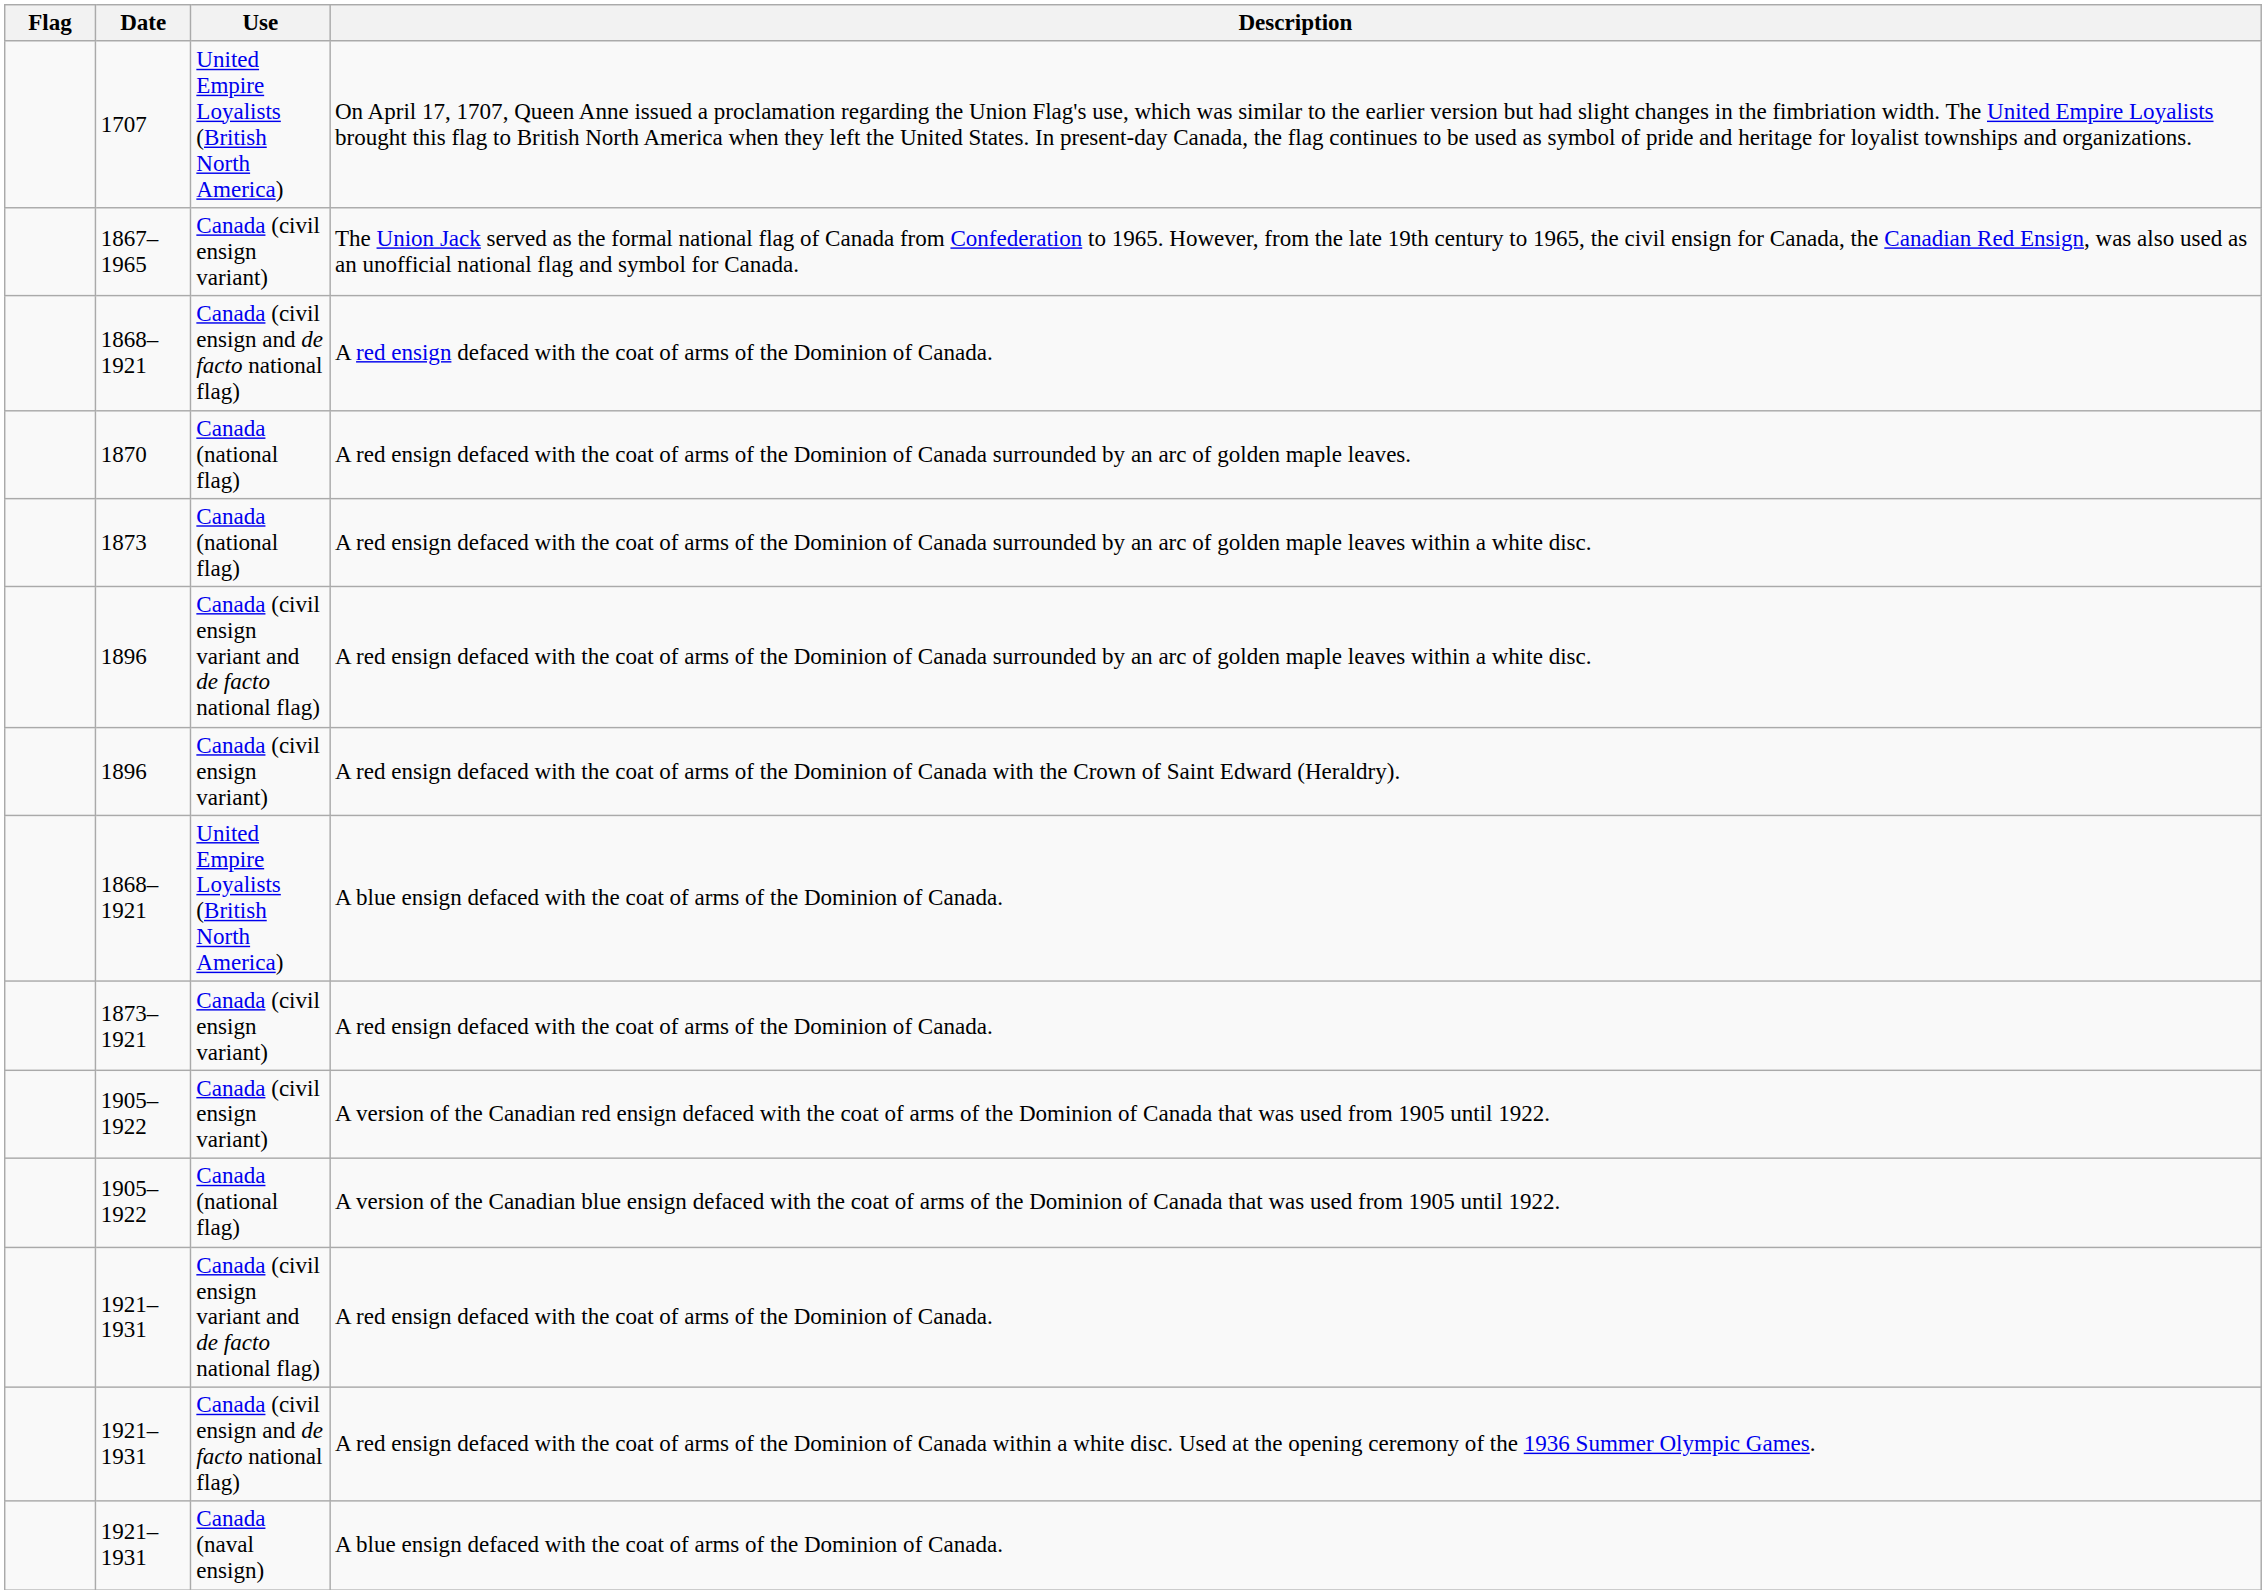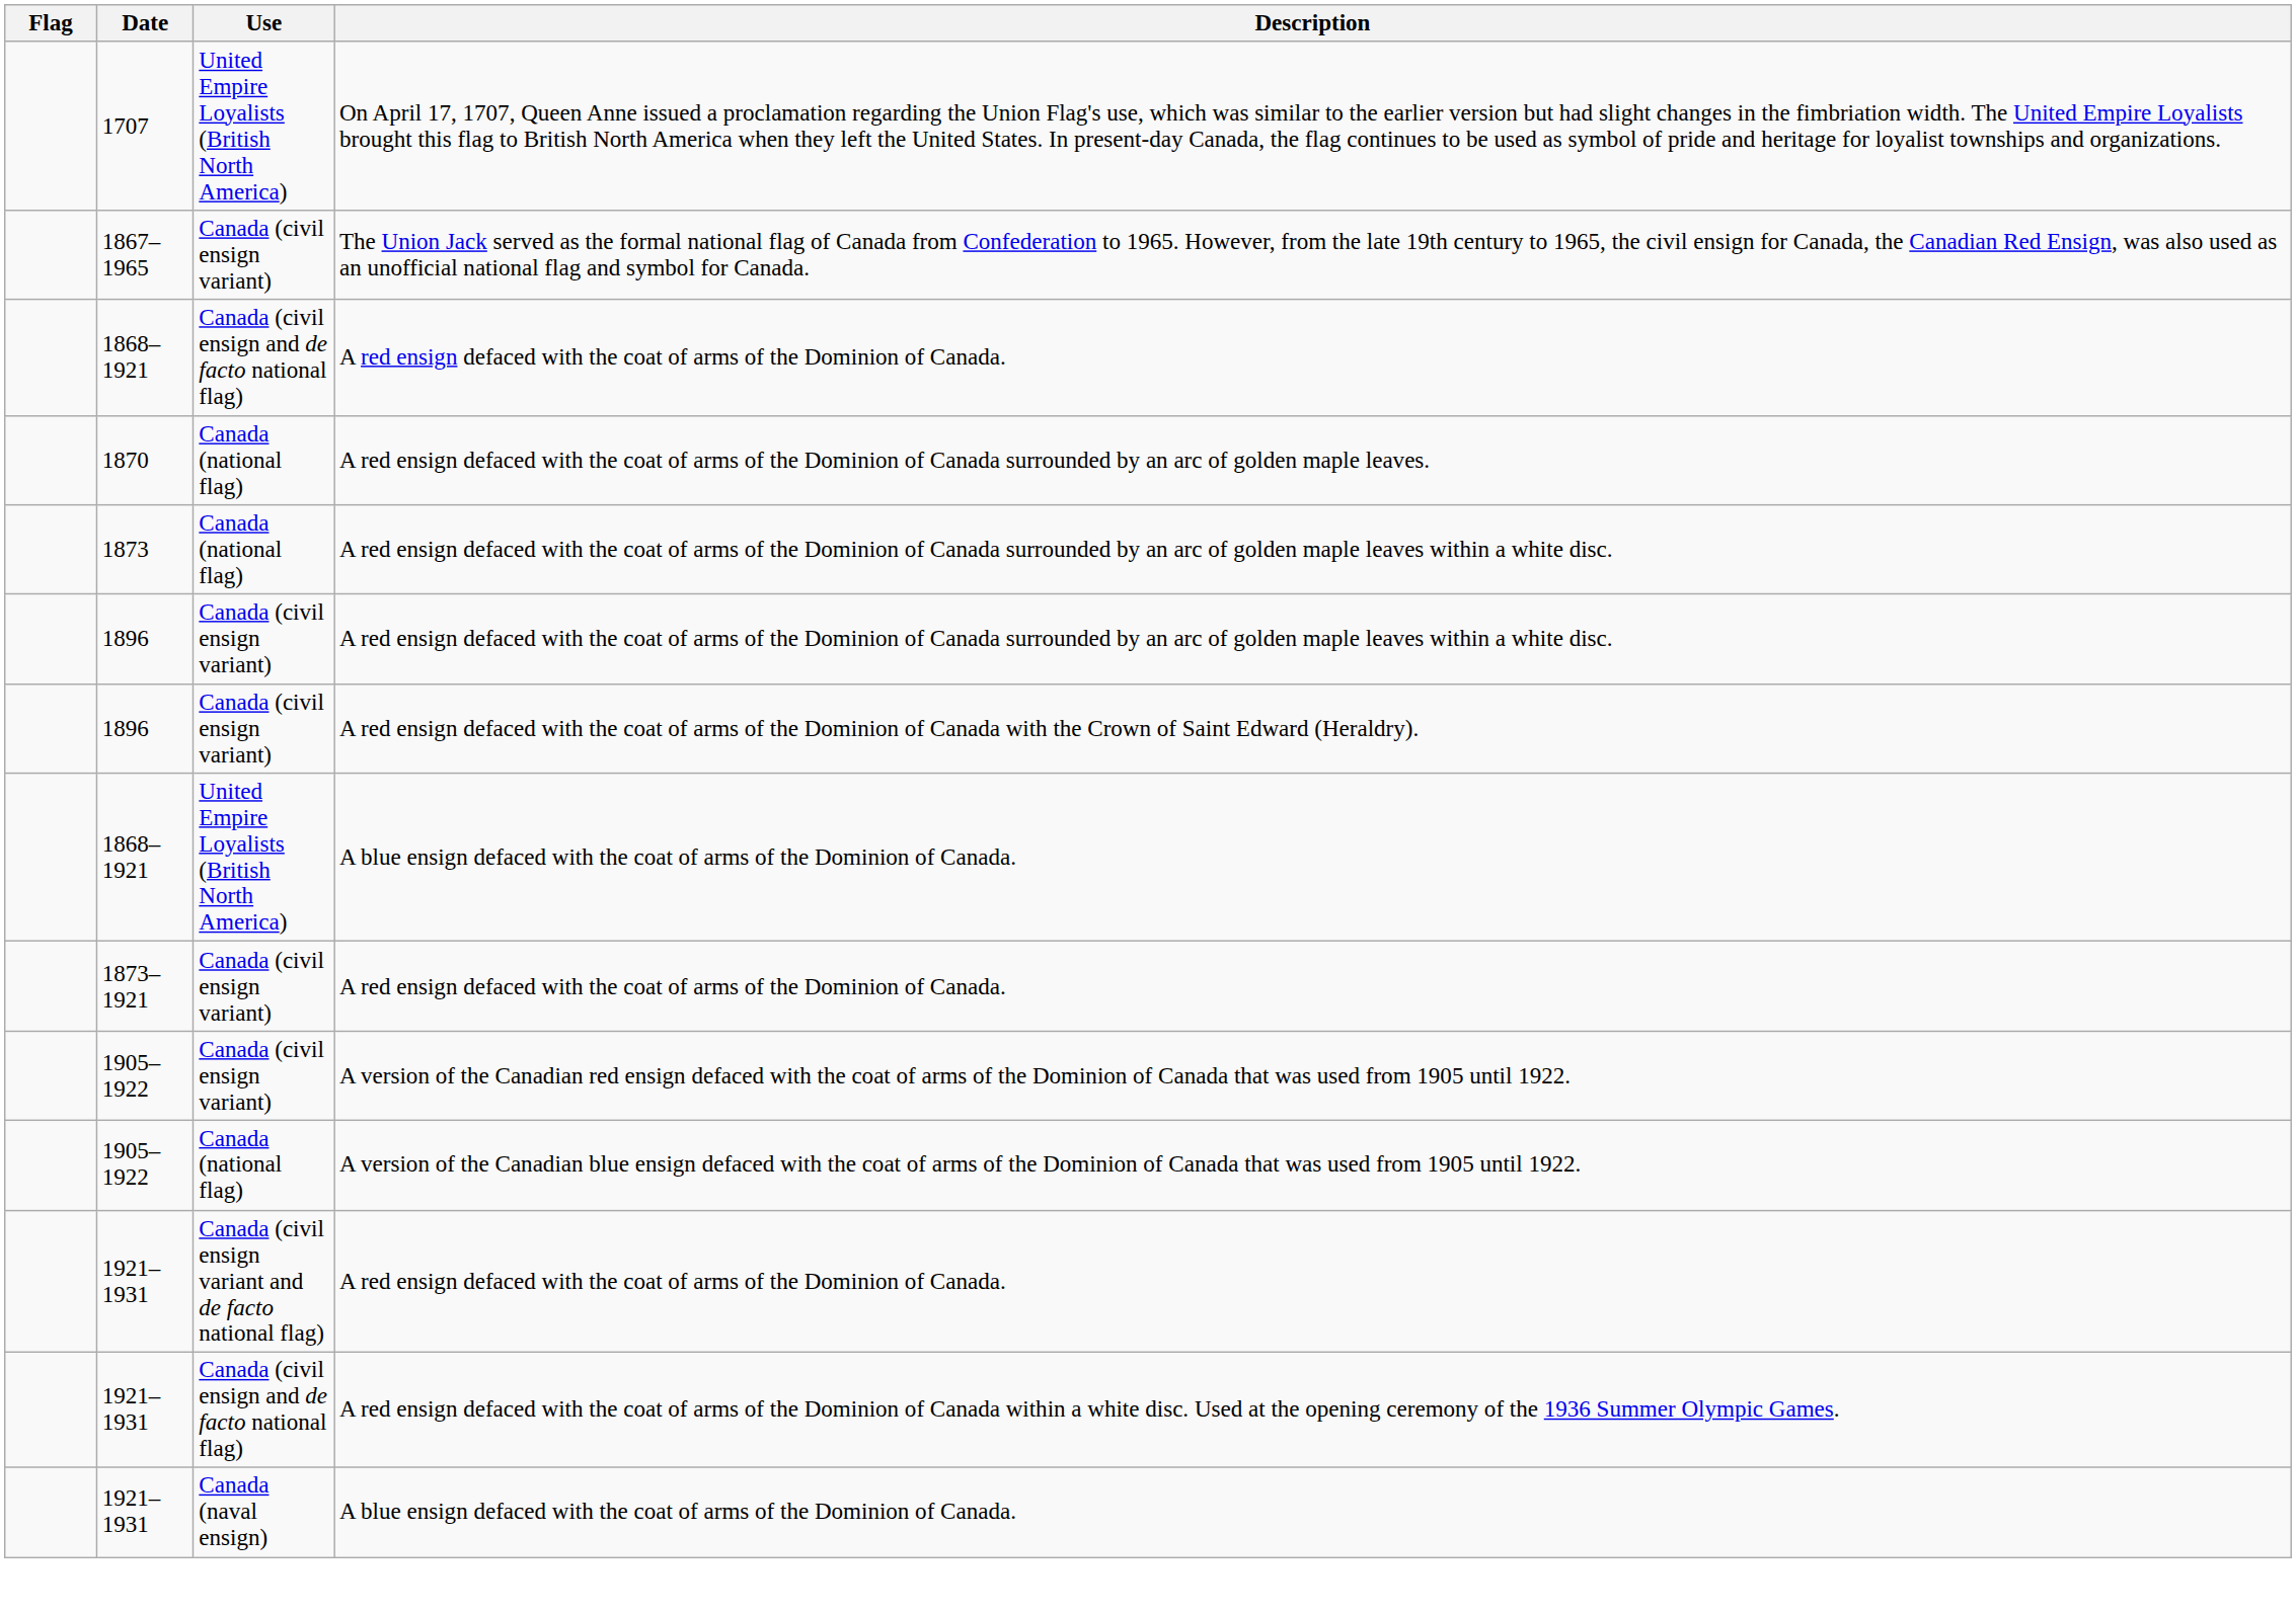row 7 | Use: Canada (civil ensign variant and de facto national flag) -> Canada (civil ensign variant)
